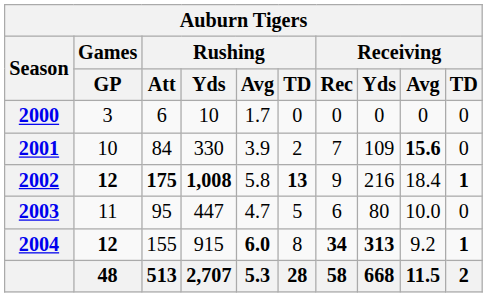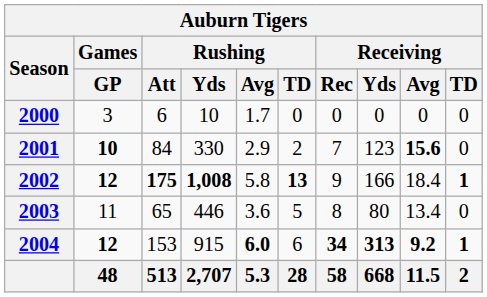2001 | Games / GP: normal -> bold
2001 | Rushing / Avg: 3.9 -> 2.9
2001 | Receiving / Yds: 109 -> 123
2002 | Receiving / Yds: 216 -> 166
2003 | Rushing / Att: 95 -> 65
2003 | Rushing / Yds: 447 -> 446
2003 | Rushing / Avg: 4.7 -> 3.6
2003 | Receiving / Rec: 6 -> 8
2003 | Receiving / Avg: 10.0 -> 13.4
2004 | Rushing / Att: 155 -> 153
2004 | Rushing / TD: 8 -> 6
2004 | Receiving / Avg: normal -> bold
